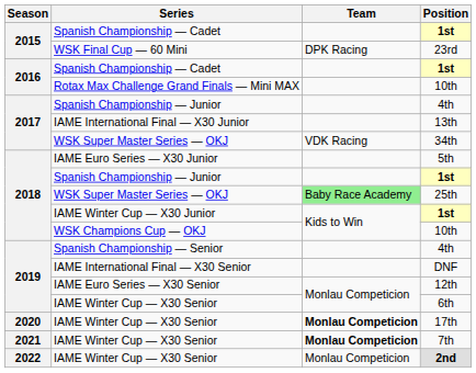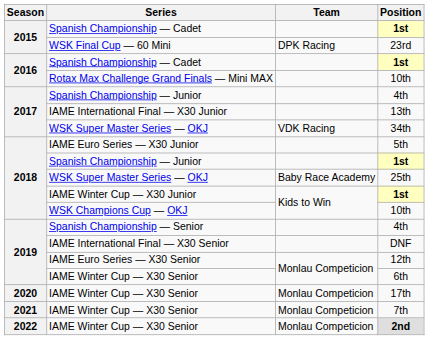25th | Team: lightgreen background -> no background
17th | Team: bold -> normal
7th | Team: bold -> normal
